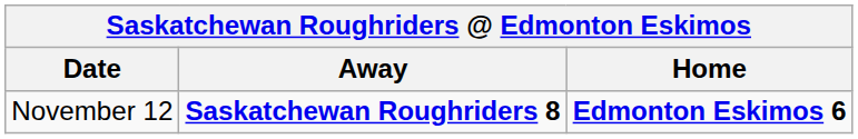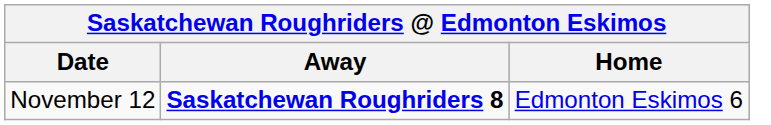November 12 | Home: bold -> normal
